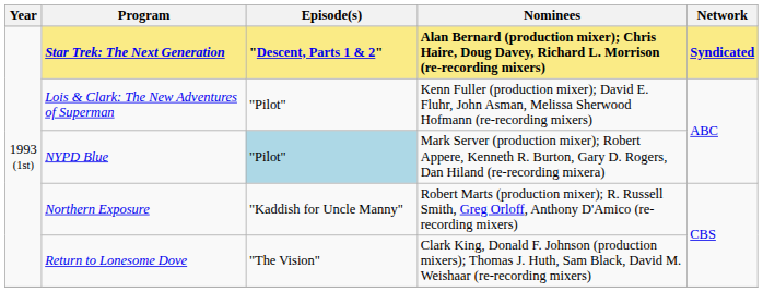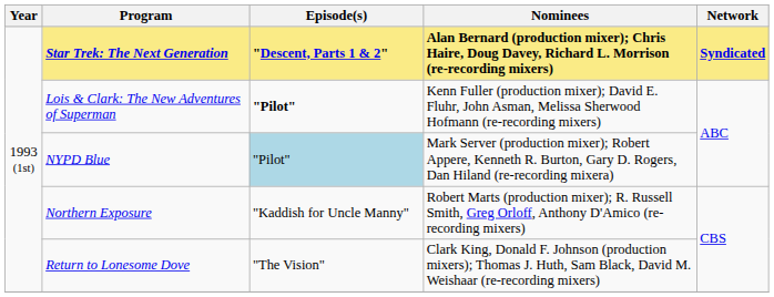Lois & Clark: The New Adventures of Superman | Episode(s): normal -> bold
